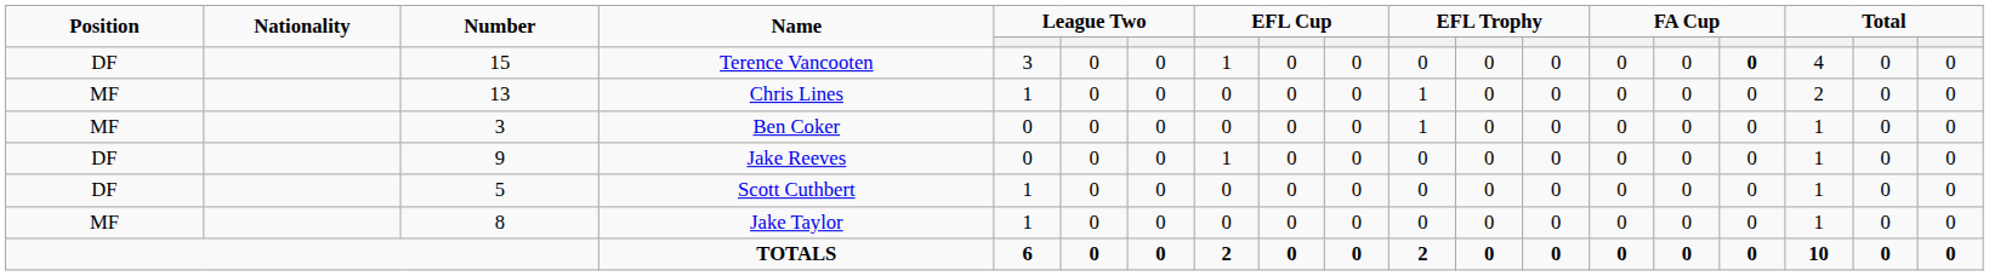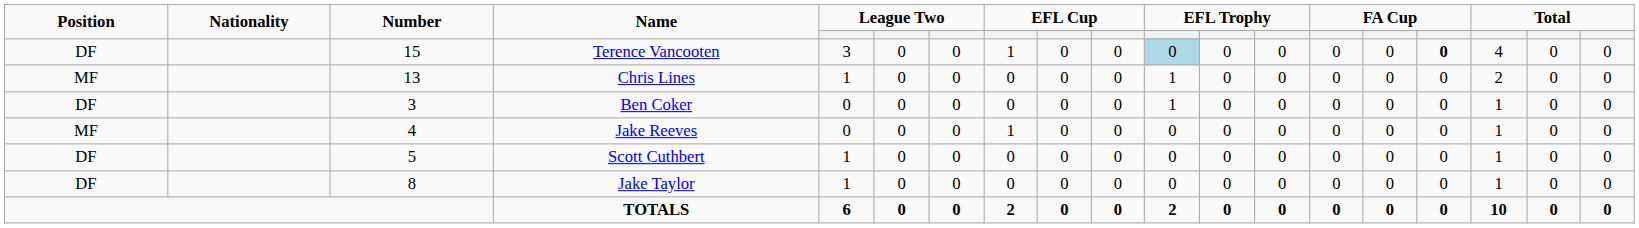Terence Vancooten | column 11: no background -> lightblue background
Ben Coker | Position: MF -> DF
Jake Reeves | Position: DF -> MF
Jake Reeves | Number: 9 -> 4
Jake Taylor | Position: MF -> DF
